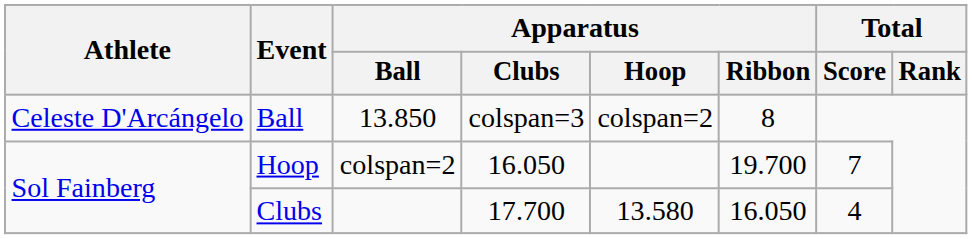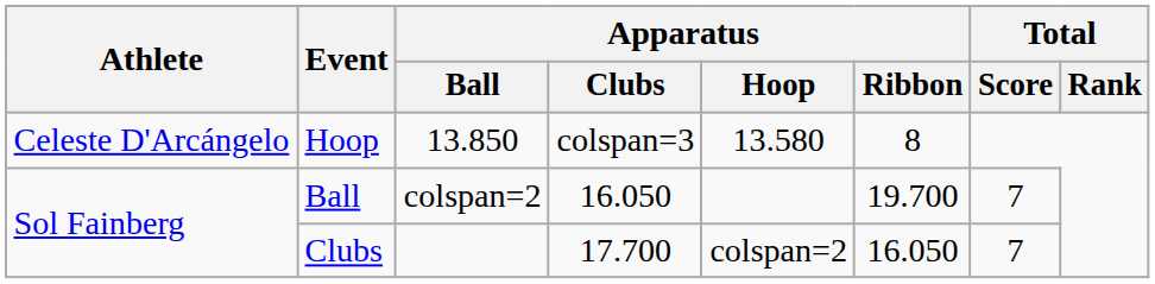row 3 | Event: Ball -> Hoop
row 3 | Apparatus / Hoop: colspan=2 -> 13.580
row 4 | Event: Hoop -> Ball
row 5 | Apparatus / Hoop: 13.580 -> colspan=2
row 5 | Total / Score: 4 -> 7
